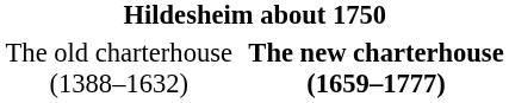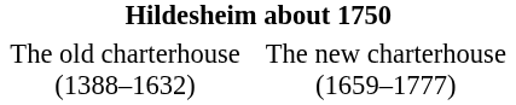The old charterhouse (1388–1632) | column 2: bold -> normal
